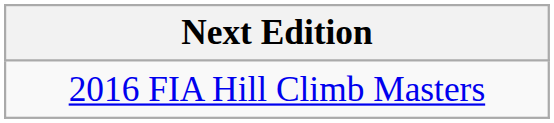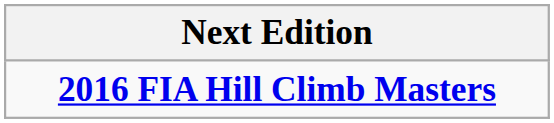row 2 | column 1: normal -> bold
